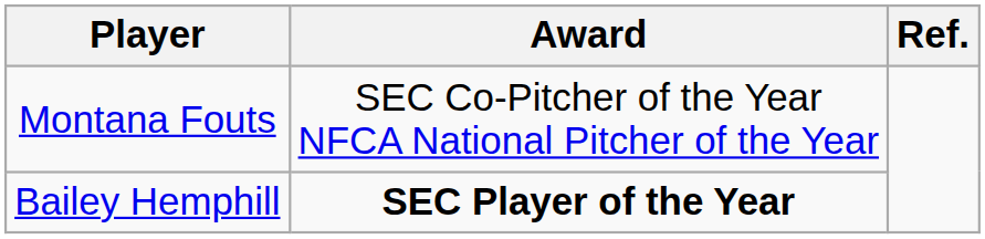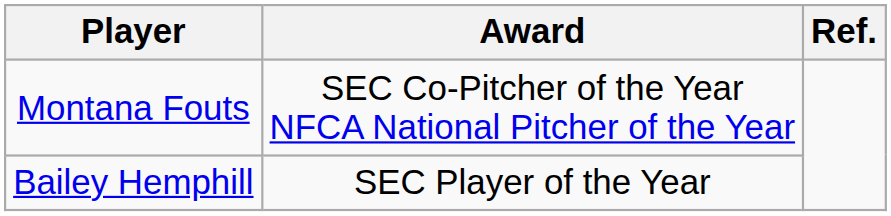Bailey Hemphill | Award: bold -> normal
